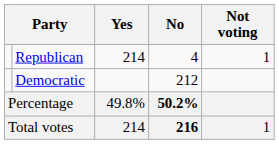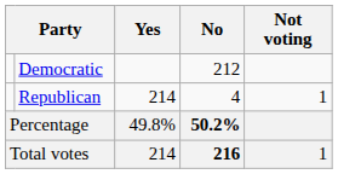rows swapped: Republican <-> Democratic
